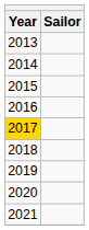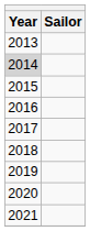2014 | Year: no background -> lightgrey background
2017 | Year: gold background -> no background
